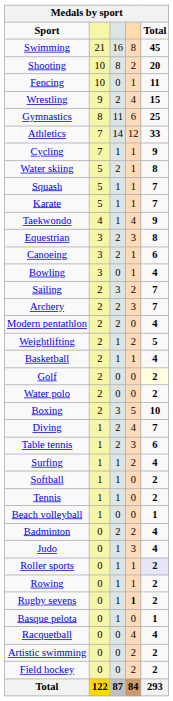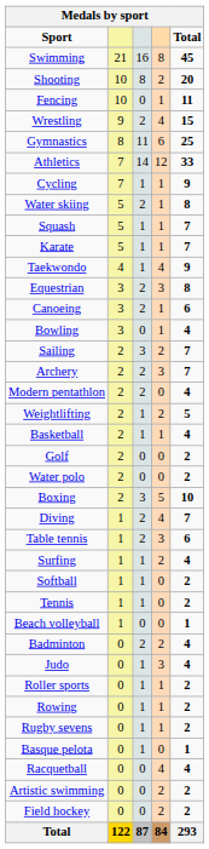Golf | Total: lightyellow background -> no background
Roller sports | Total: lavender background -> no background
Rugby sevens | column 4: bold -> normal
